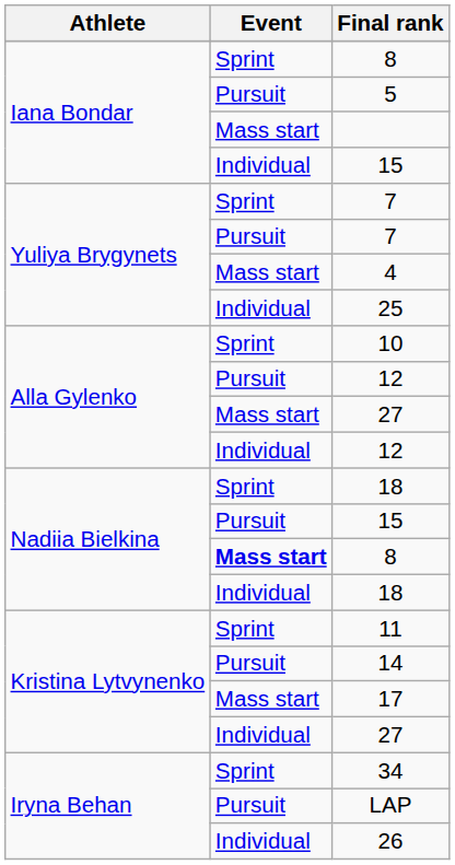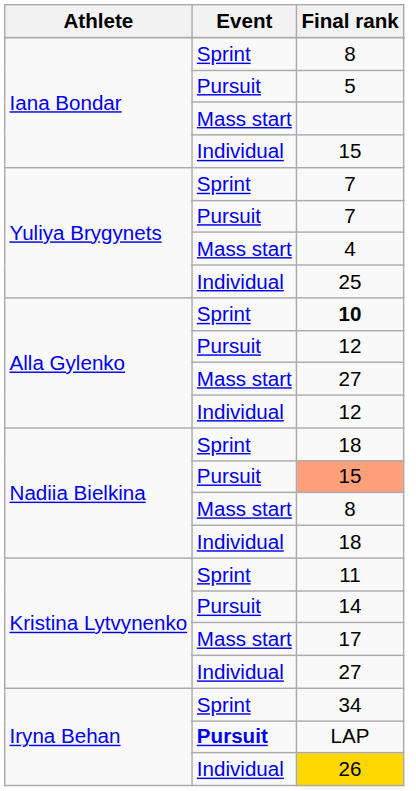10 | Final rank: normal -> bold
Pursuit / 15 | Final rank: no background -> lightsalmon background
Mass start / 8 | Event: bold -> normal
LAP | Event: normal -> bold
26 | Final rank: no background -> gold background
